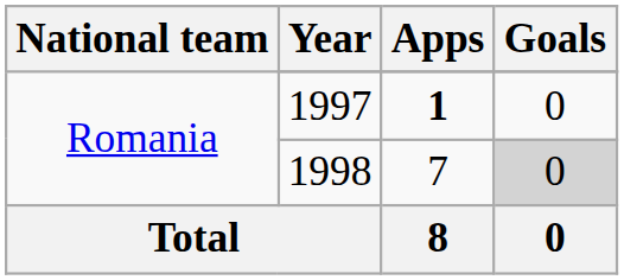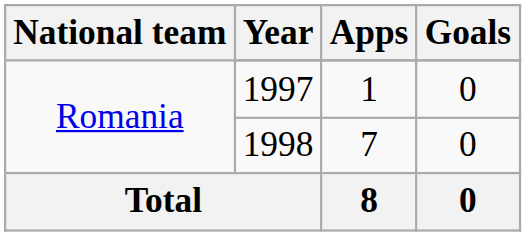1997 | Apps: bold -> normal
1998 | Goals: lightgrey background -> no background
